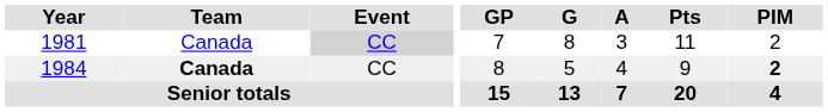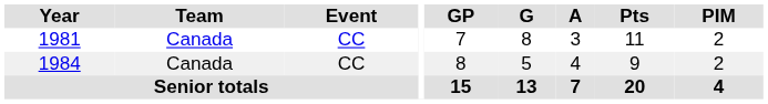1981 | Event: lightgrey background -> no background
1984 | Team: bold -> normal
1984 | PIM: bold -> normal
